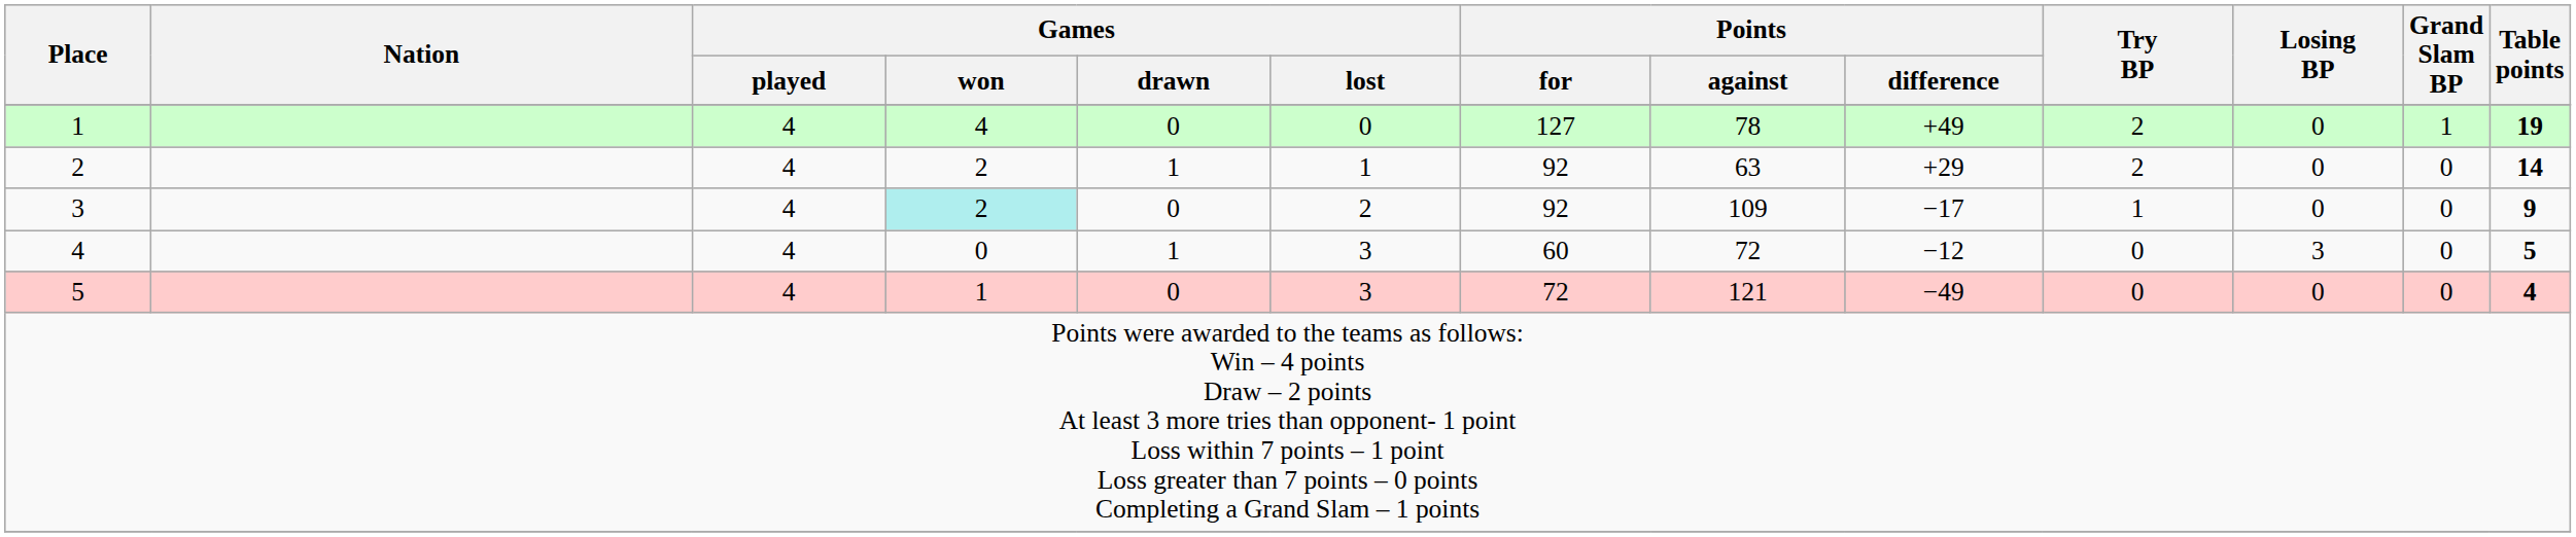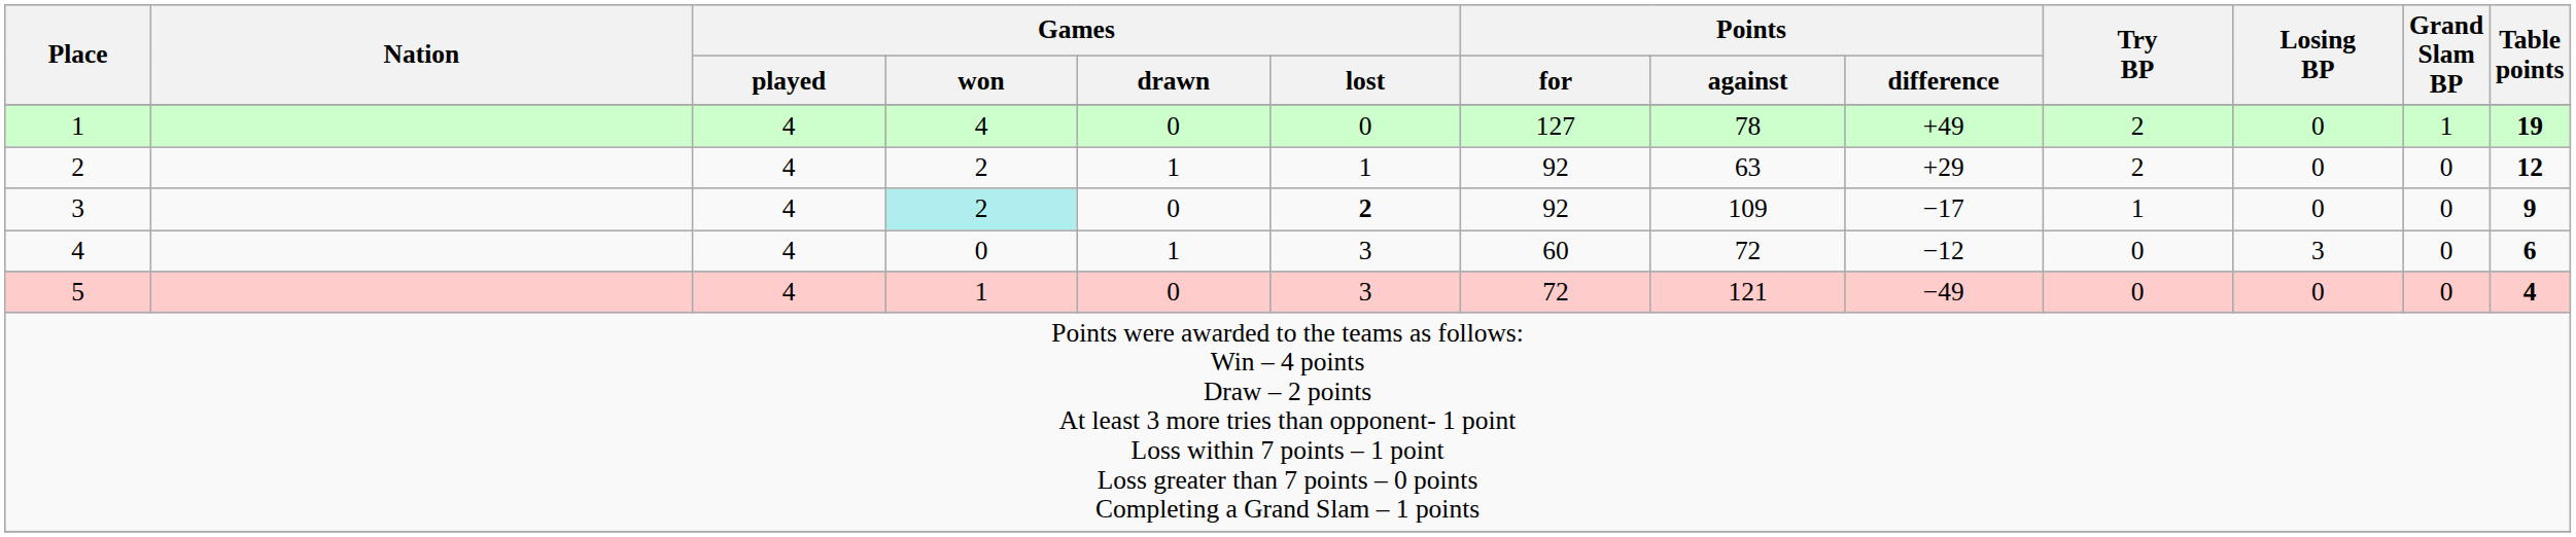row 4 | Table points: 14 -> 12
row 5 | Games / lost: normal -> bold
row 6 | Table points: 5 -> 6
